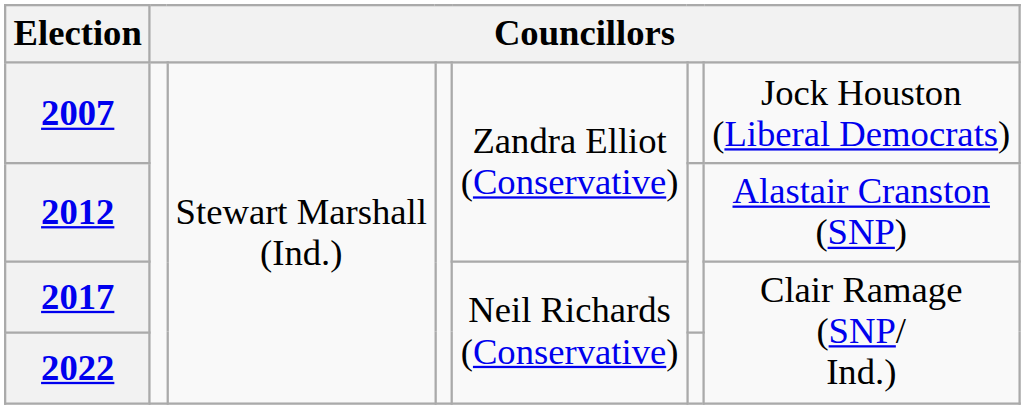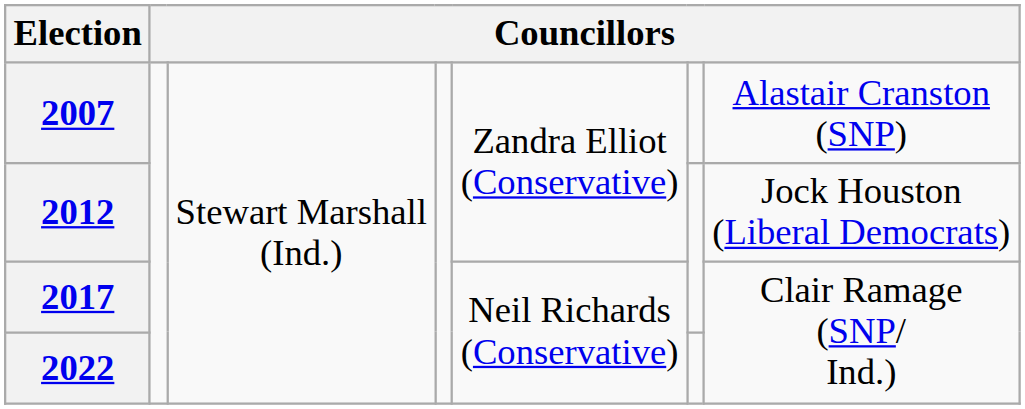2007 | column 7: Jock Houston (Liberal Democrats) -> Alastair Cranston (SNP)
2012 | column 7: Alastair Cranston (SNP) -> Jock Houston (Liberal Democrats)
